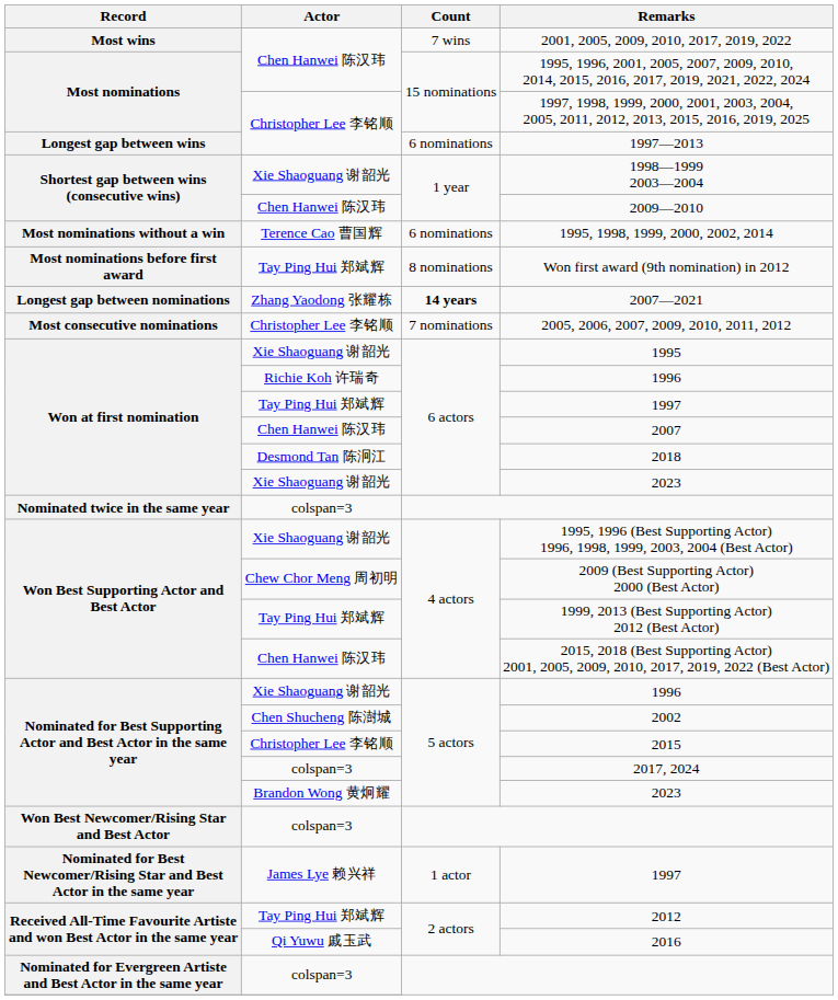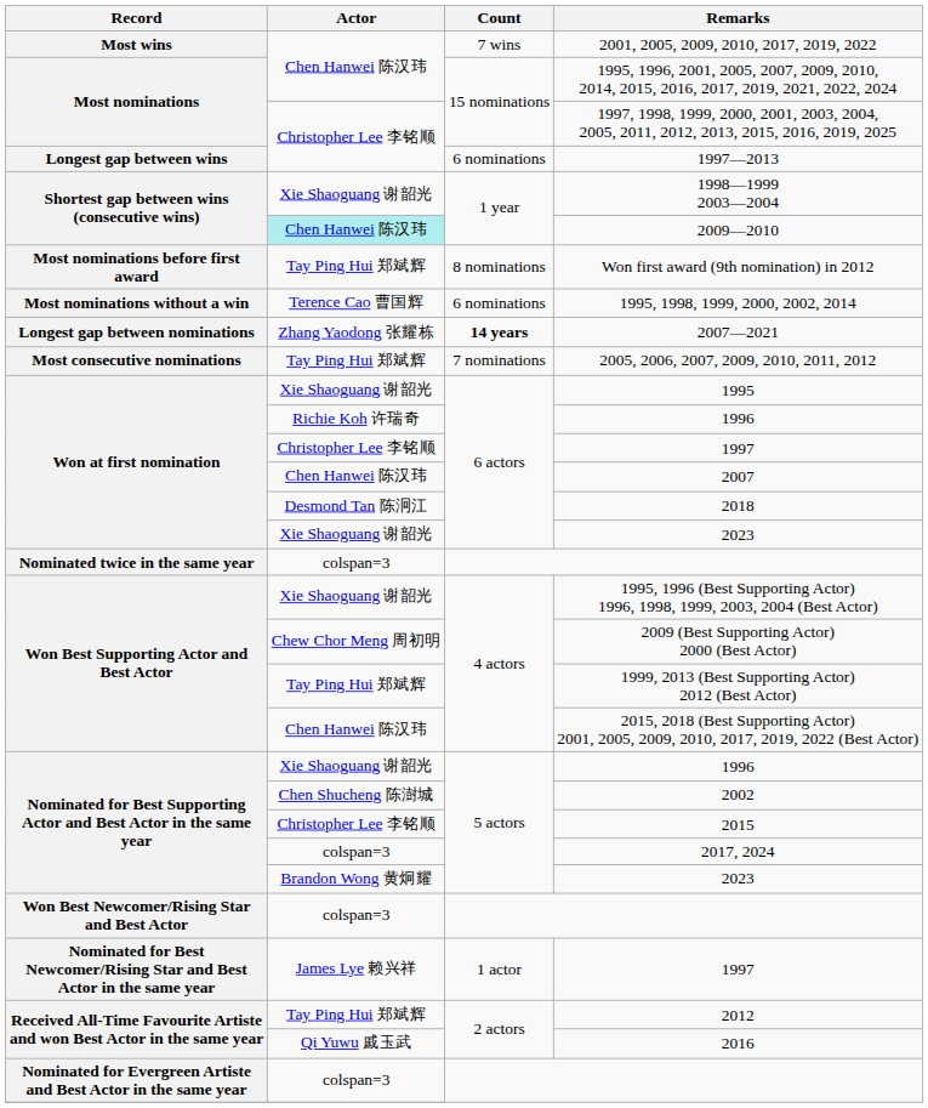2009—2010 | Actor: no background -> paleturquoise background
rows swapped: Won first award (9th nomination) in 2012 <-> 1995, 1998, 1999, 2000, 2002, 2014
2005, 2006, 2007, 2009, 2010, 2011, 2012 | Actor: Christopher Lee 李铭顺 -> Tay Ping Hui 郑斌辉
Won at first nomination / 1997 | Actor: Tay Ping Hui 郑斌辉 -> Christopher Lee 李铭顺
